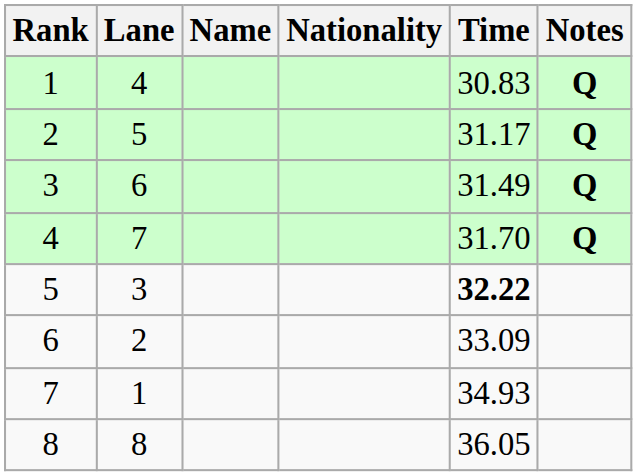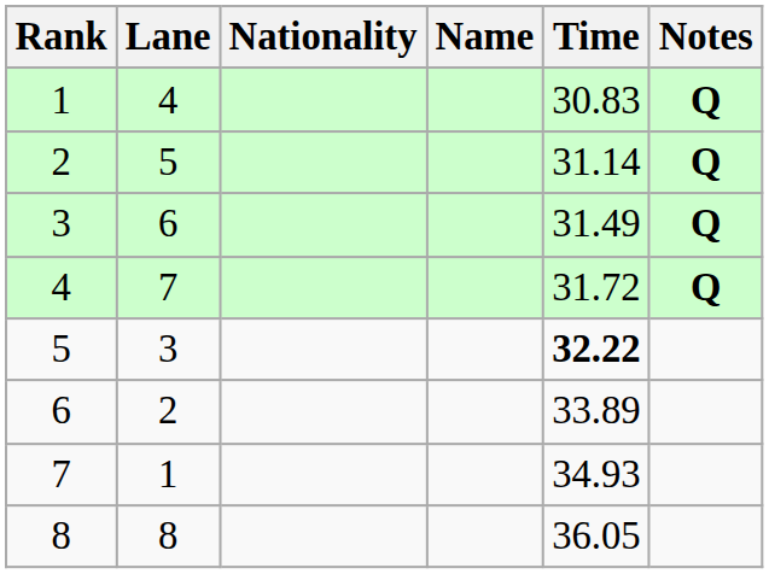columns swapped: Name <-> Nationality
row 3 | Time: 31.17 -> 31.14
row 5 | Time: 31.70 -> 31.72
row 7 | Time: 33.09 -> 33.89
